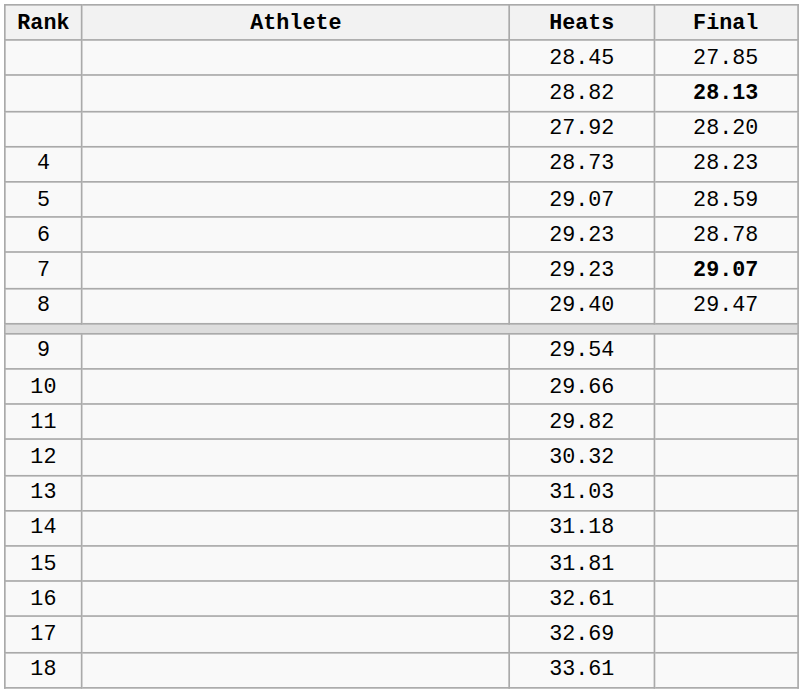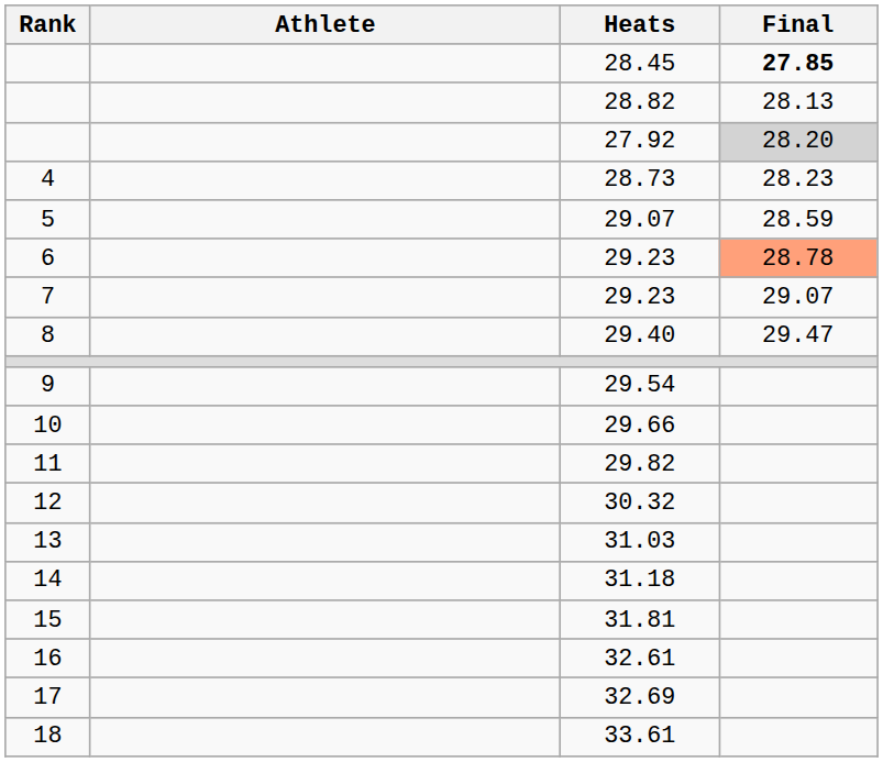28.45 | Final: normal -> bold
28.82 | Final: bold -> normal
27.92 | Final: no background -> lightgrey background
6 / 29.23 | Final: no background -> lightsalmon background
7 / 29.23 | Final: bold -> normal
